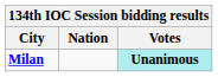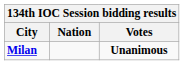Milan | Votes: paleturquoise background -> no background
